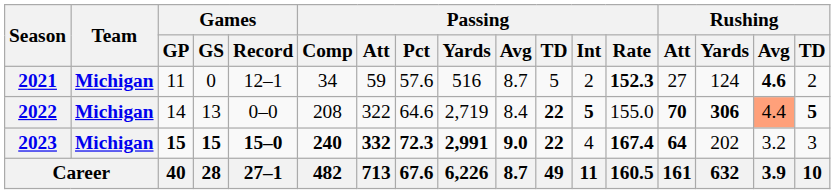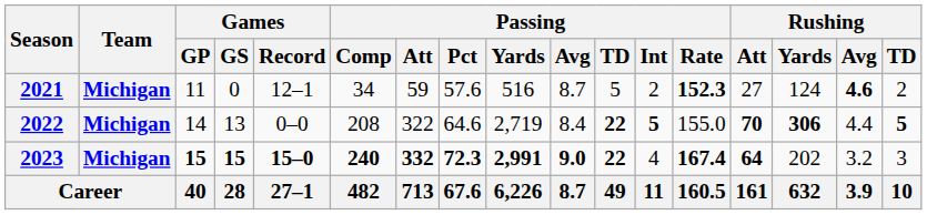2022 | Rushing / Avg: lightsalmon background -> no background
